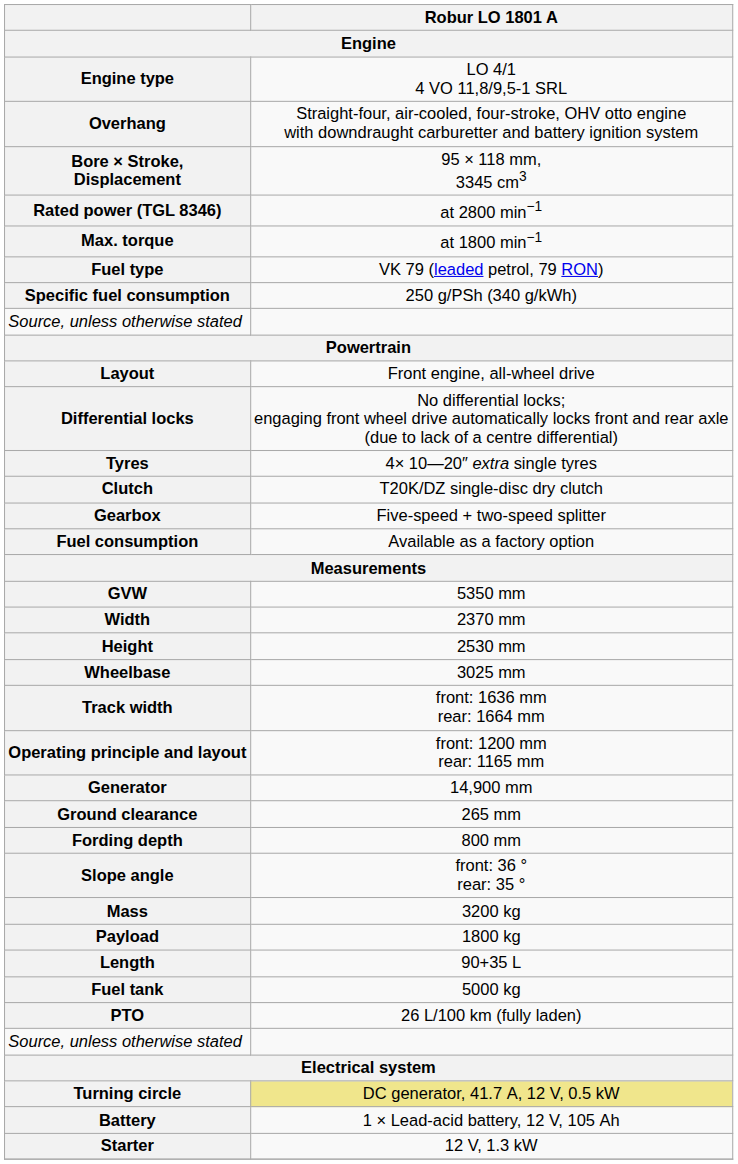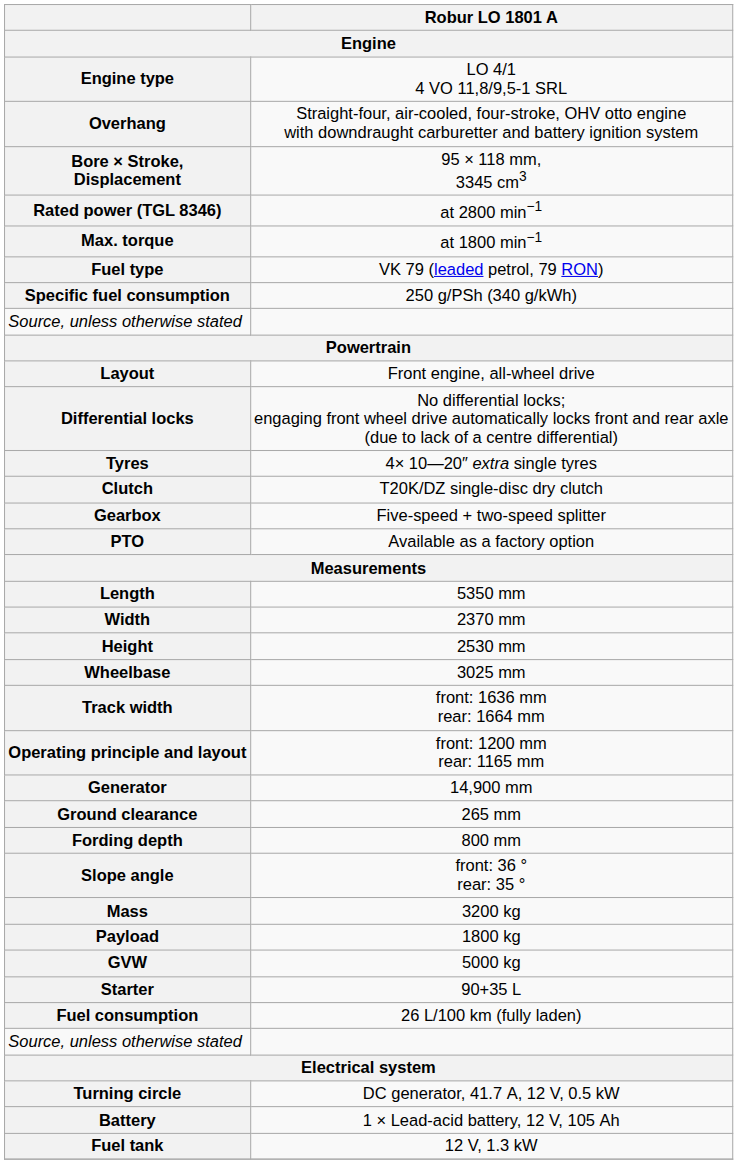row 17 | column 1: Fuel consumption -> PTO
row 19 | column 1: GVW -> Length
row 31 | column 1: Length -> GVW
row 31 | Robur LO 1801 A: 90+35 L -> 5000 kg
row 32 | column 1: Fuel tank -> Starter
row 32 | Robur LO 1801 A: 5000 kg -> 90+35 L
row 33 | column 1: PTO -> Fuel consumption
row 36 | Robur LO 1801 A: khaki background -> no background
row 38 | column 1: Starter -> Fuel tank
